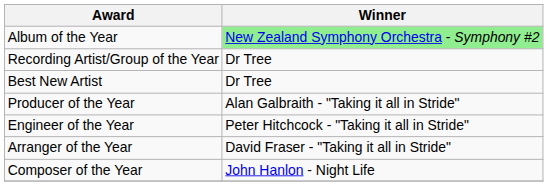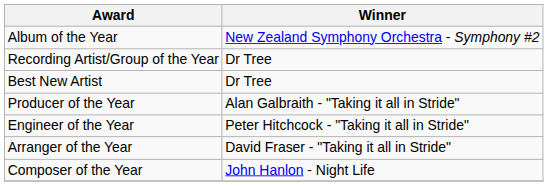Album of the Year | Winner: lightgreen background -> no background
